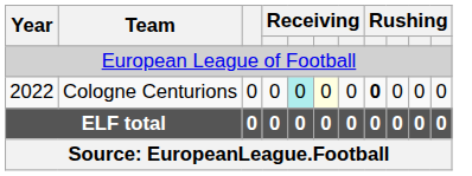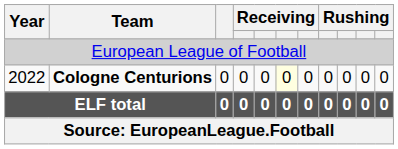2022 | Team: normal -> bold
2022 | column 5: paleturquoise background -> no background
2022 | column 8: bold -> normal
